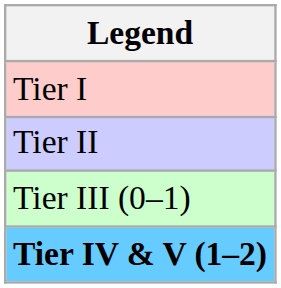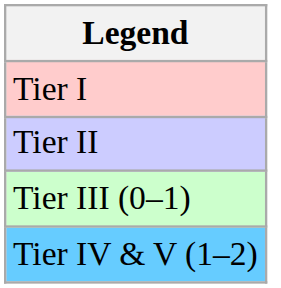row 5 | column 1: bold -> normal
